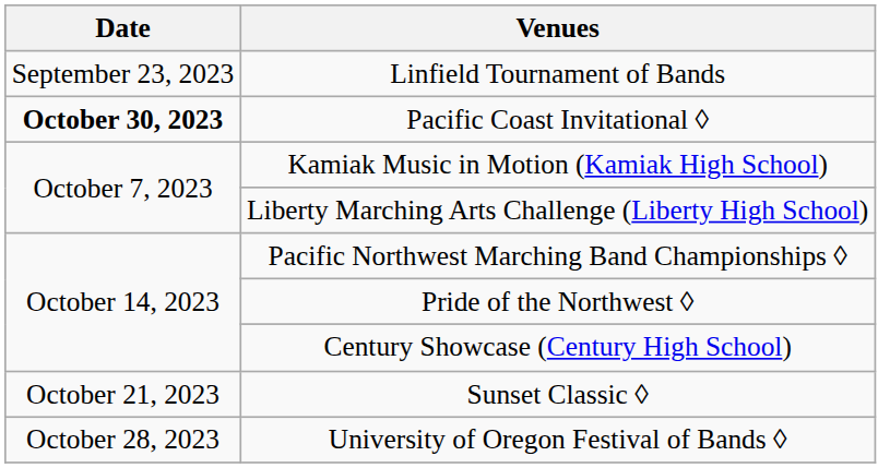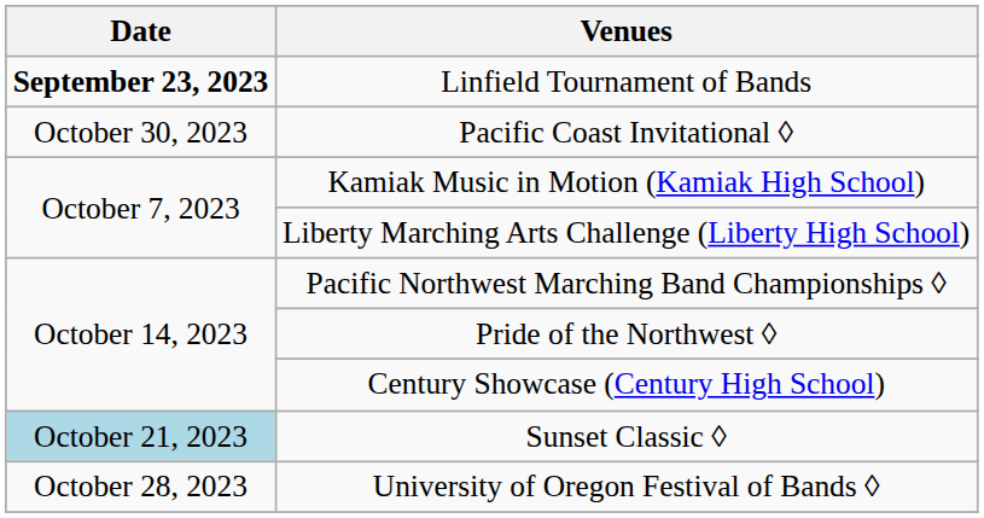Linfield Tournament of Bands | Date: normal -> bold
Pacific Coast Invitational ◊ | Date: bold -> normal
Sunset Classic ◊ | Date: no background -> lightblue background
